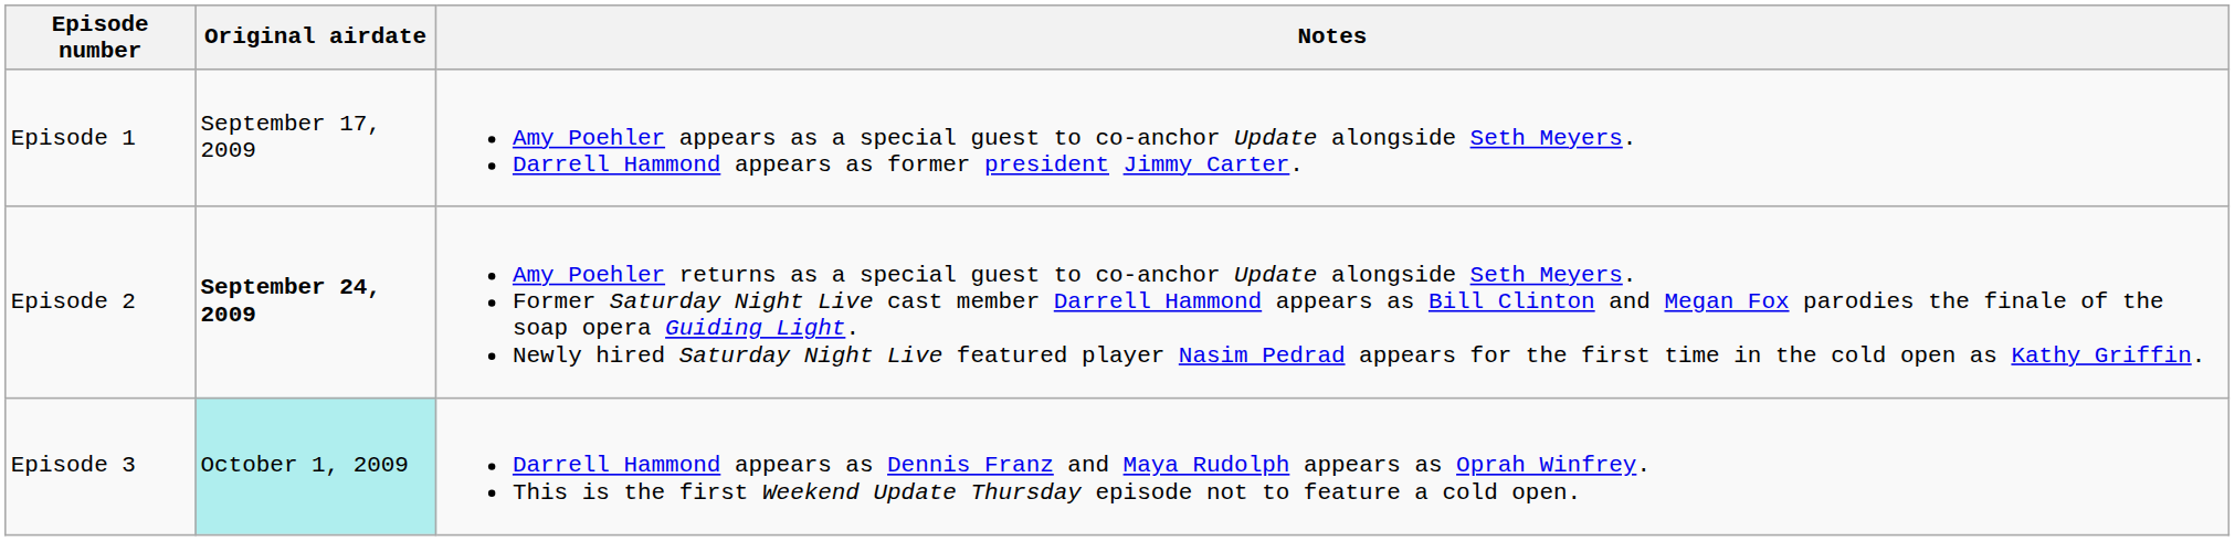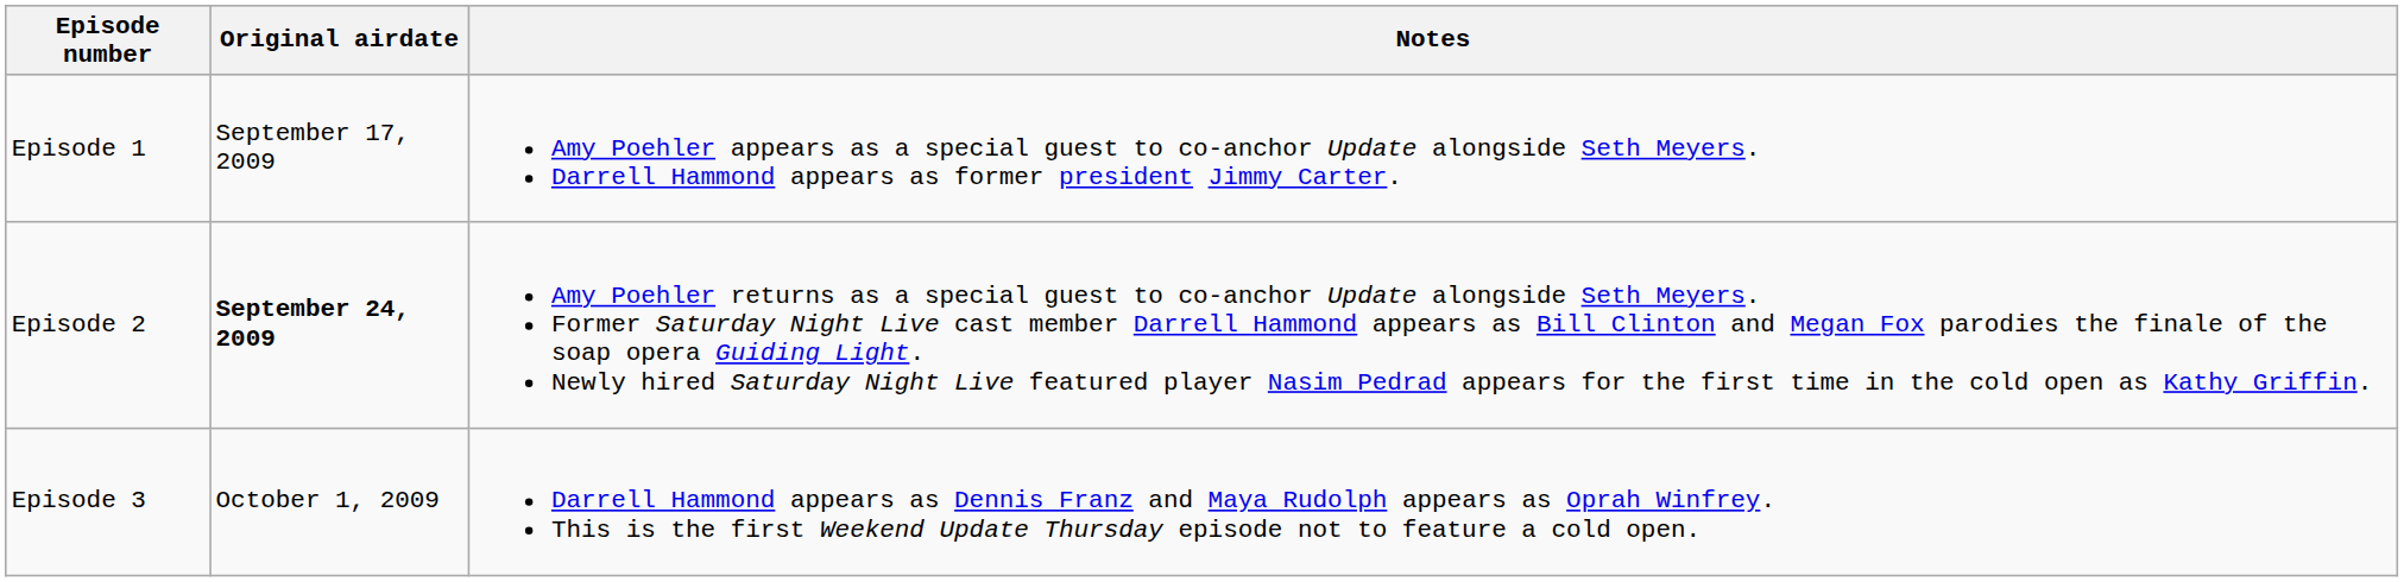Episode 3 | Original airdate: paleturquoise background -> no background
